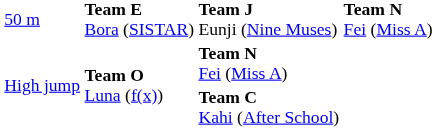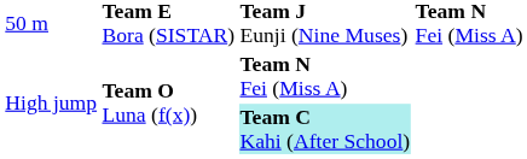Team C Kahi (After School) | column 3: no background -> paleturquoise background
